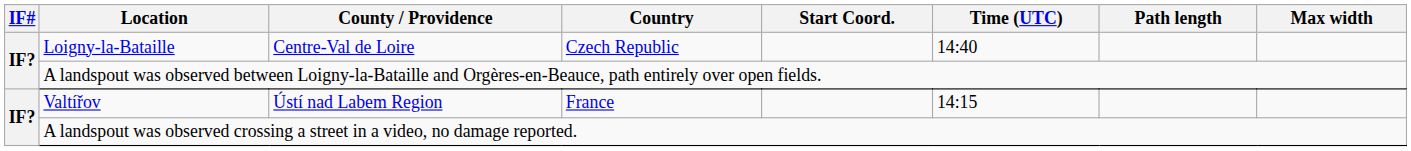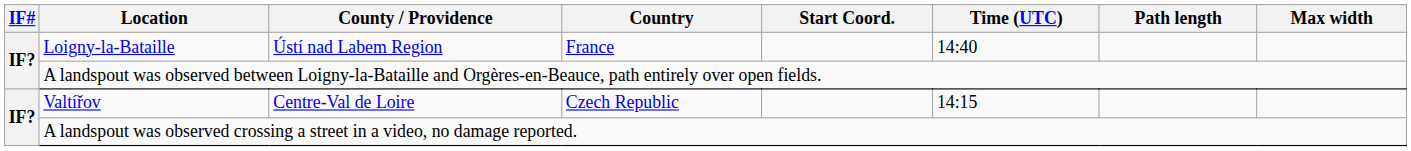Loigny-la-Bataille | County / Providence: Centre-Val de Loire -> Ústí nad Labem Region
Loigny-la-Bataille | Country: Czech Republic -> France
Valtířov | County / Providence: Ústí nad Labem Region -> Centre-Val de Loire
Valtířov | Country: France -> Czech Republic
